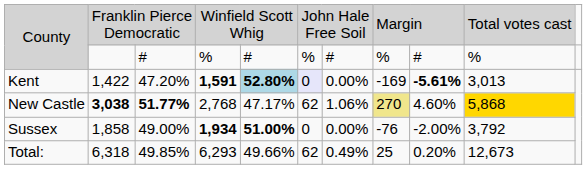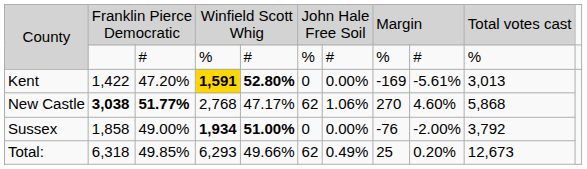Kent | column 4: no background -> gold background
Kent | column 5: lightblue background -> no background
Kent | column 6: lavender background -> no background
Kent | column 9: bold -> normal
New Castle | column 8: khaki background -> no background
New Castle | column 10: gold background -> no background
